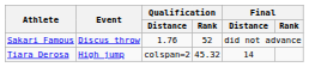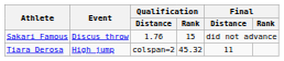Sakari Famous | Qualification / Rank: 52 -> 15
Tiara Derosa | Final / Distance: 14 -> 11
